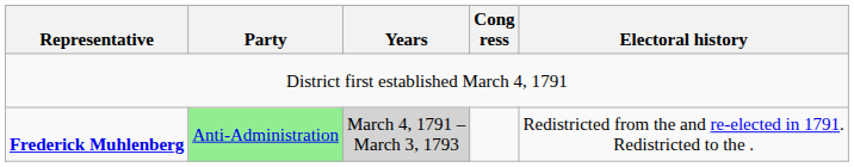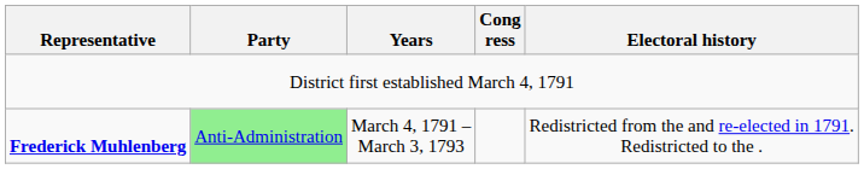Frederick Muhlenberg | Years: lightgrey background -> no background
